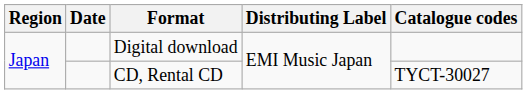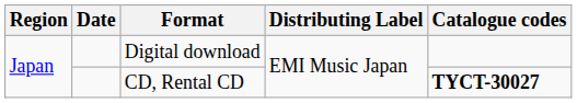CD, Rental CD | Catalogue codes: normal -> bold
